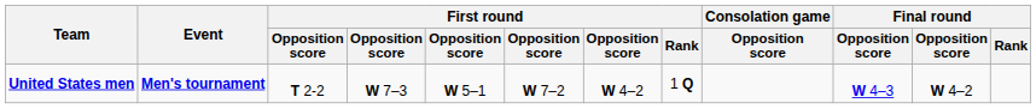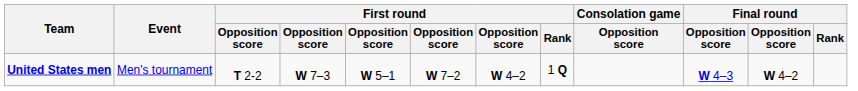United States men | Event: bold -> normal
